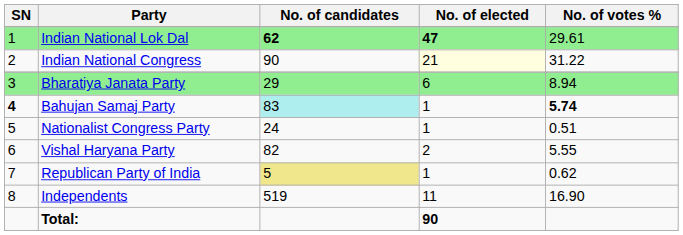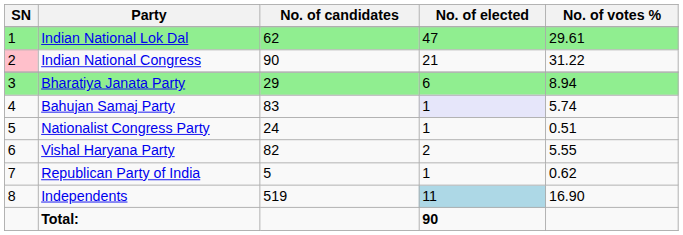Indian National Lok Dal | No. of candidates: bold -> normal
Indian National Lok Dal | No. of elected: bold -> normal
Indian National Congress | SN: no background -> pink background
Indian National Congress | No. of elected: lightyellow background -> no background
Bahujan Samaj Party | SN: bold -> normal
Bahujan Samaj Party | No. of candidates: paleturquoise background -> no background
Bahujan Samaj Party | No. of elected: no background -> lavender background
Bahujan Samaj Party | No. of votes %: bold -> normal
Republican Party of India | No. of candidates: khaki background -> no background
Independents | No. of elected: no background -> lightblue background
